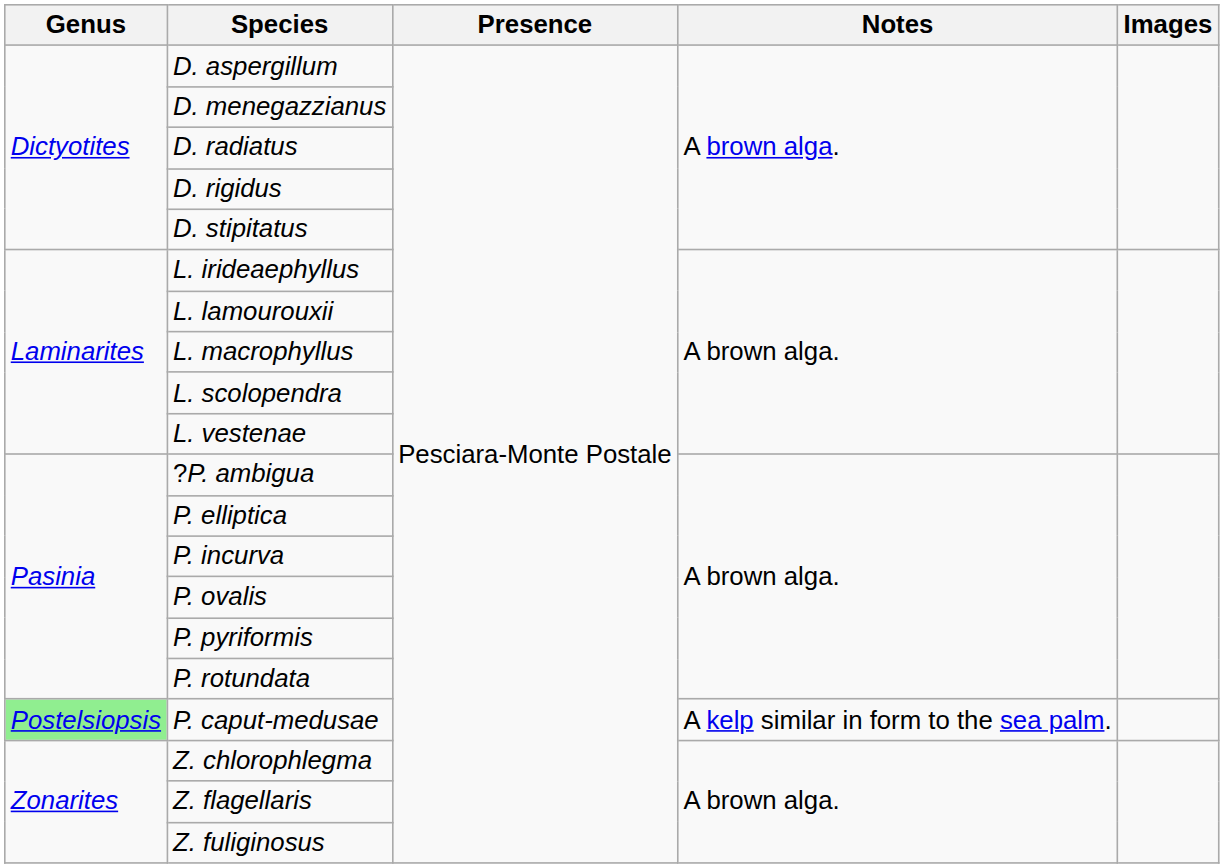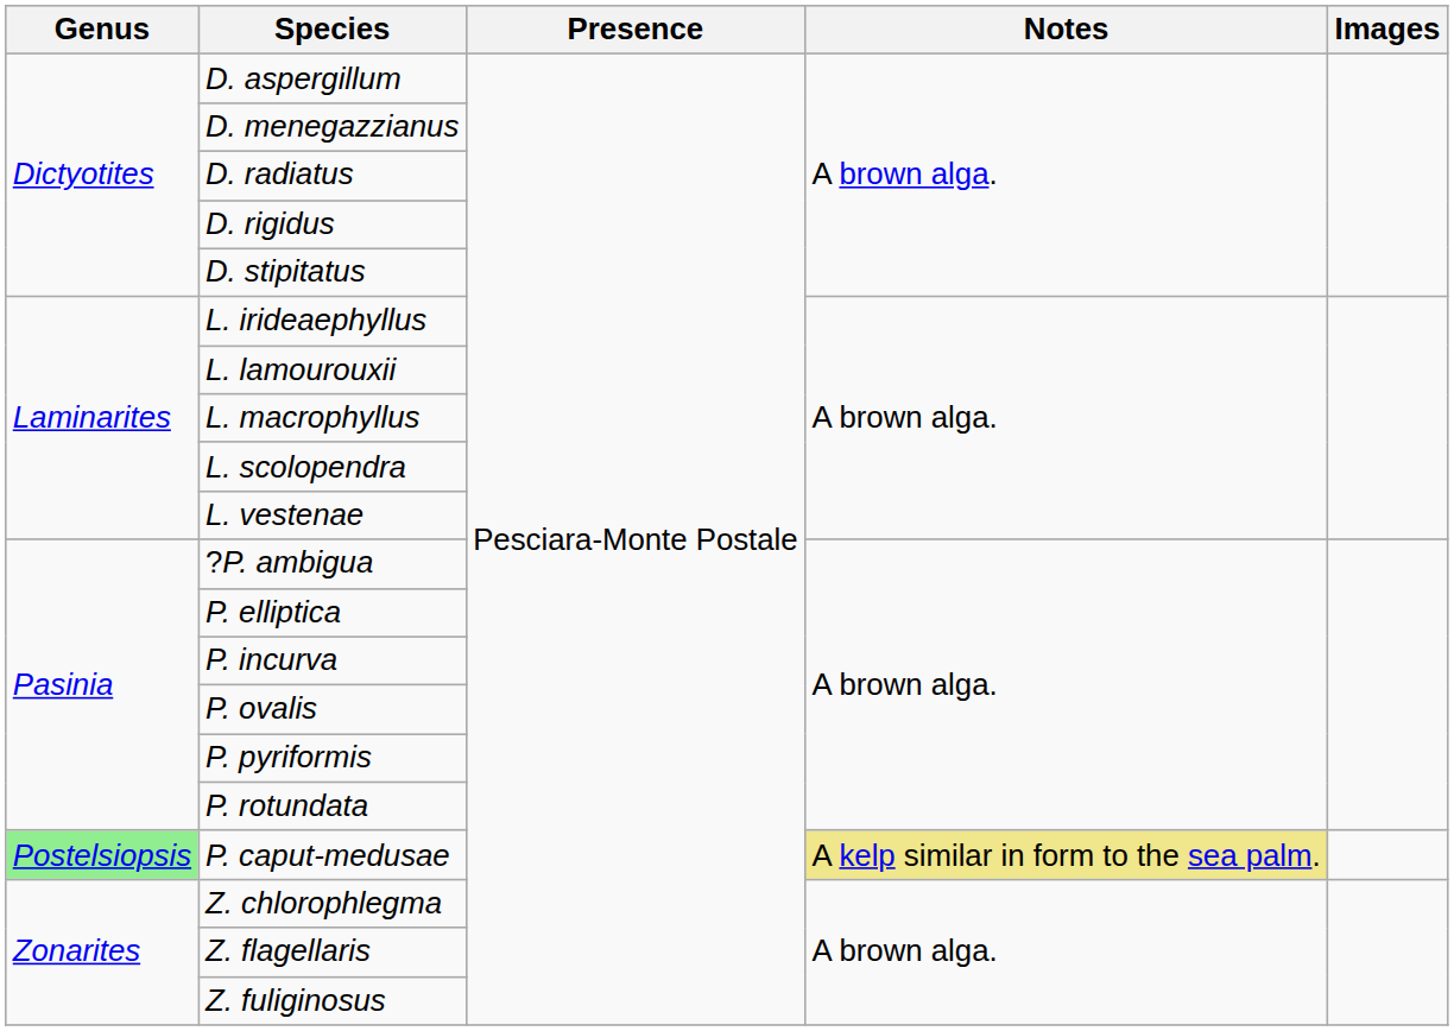P. caput-medusae | Notes: no background -> khaki background
